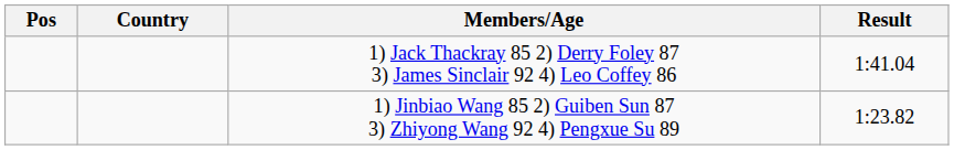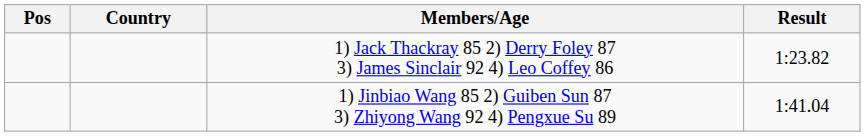row 2 | Result: 1:41.04 -> 1:23.82
row 3 | Result: 1:23.82 -> 1:41.04
